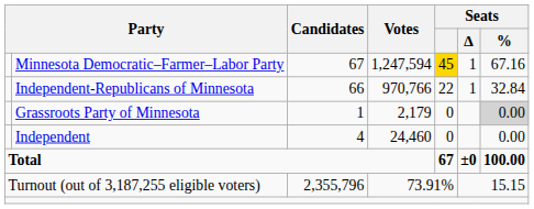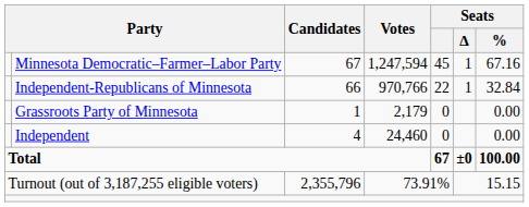Minnesota Democratic–Farmer–Labor Party | Seats: gold background -> no background
Grassroots Party of Minnesota | Seats / %: lightgrey background -> no background
